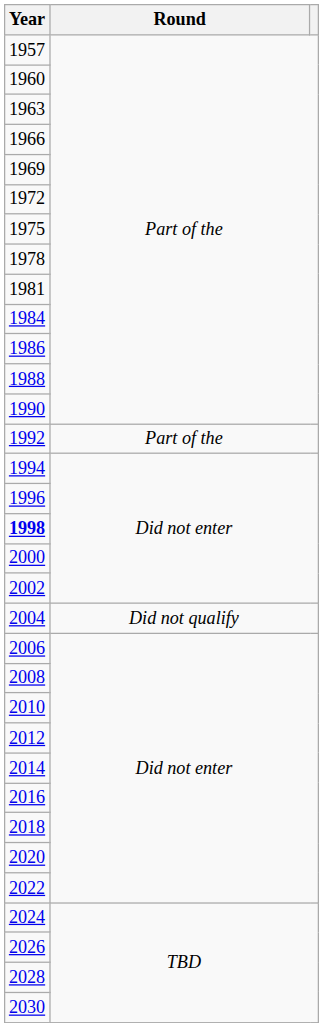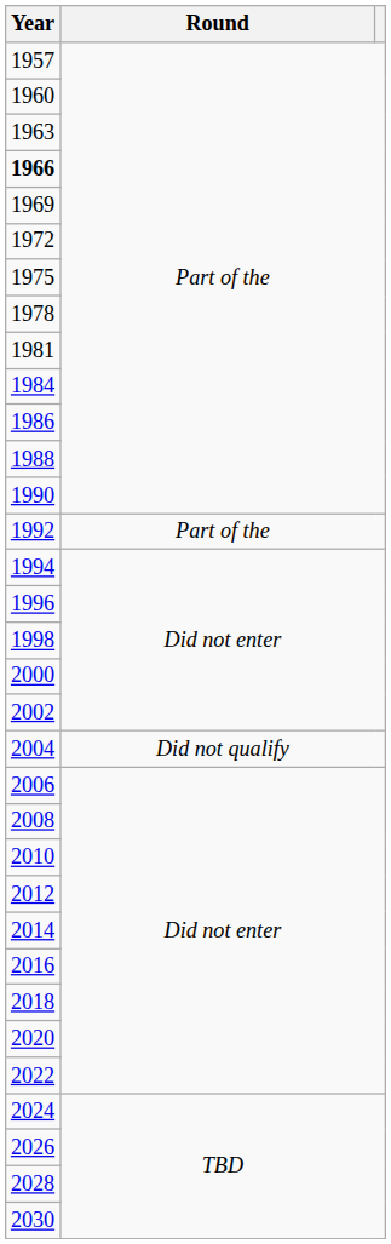1966 | Year: normal -> bold
1998 | Year: bold -> normal
